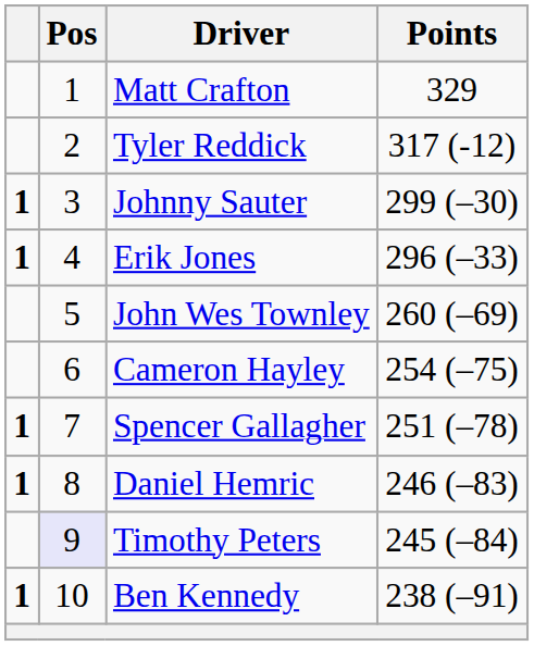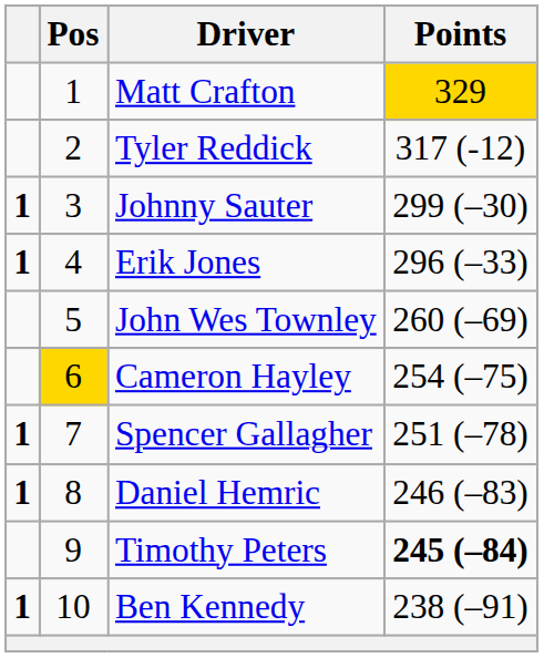Matt Crafton | Points: no background -> gold background
Cameron Hayley | Pos: no background -> gold background
Timothy Peters | Pos: lavender background -> no background
Timothy Peters | Points: normal -> bold
